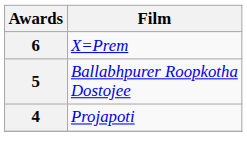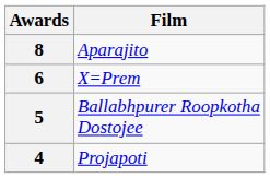+ row: 8 | Aparajito
